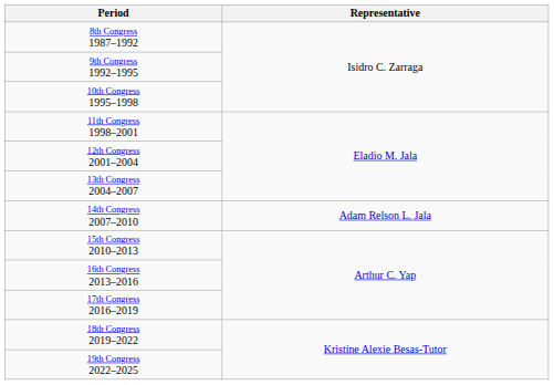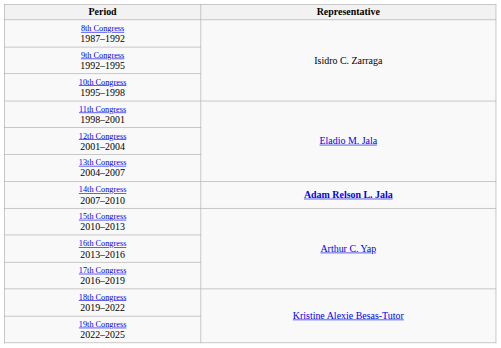14th Congress 2007–2010 | Representative: normal -> bold
